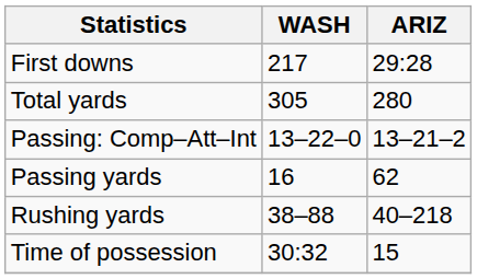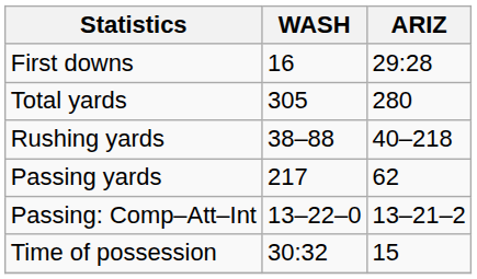First downs | WASH: 217 -> 16
rows swapped: Rushing yards <-> Passing: Comp–Att–Int
Passing yards | WASH: 16 -> 217
